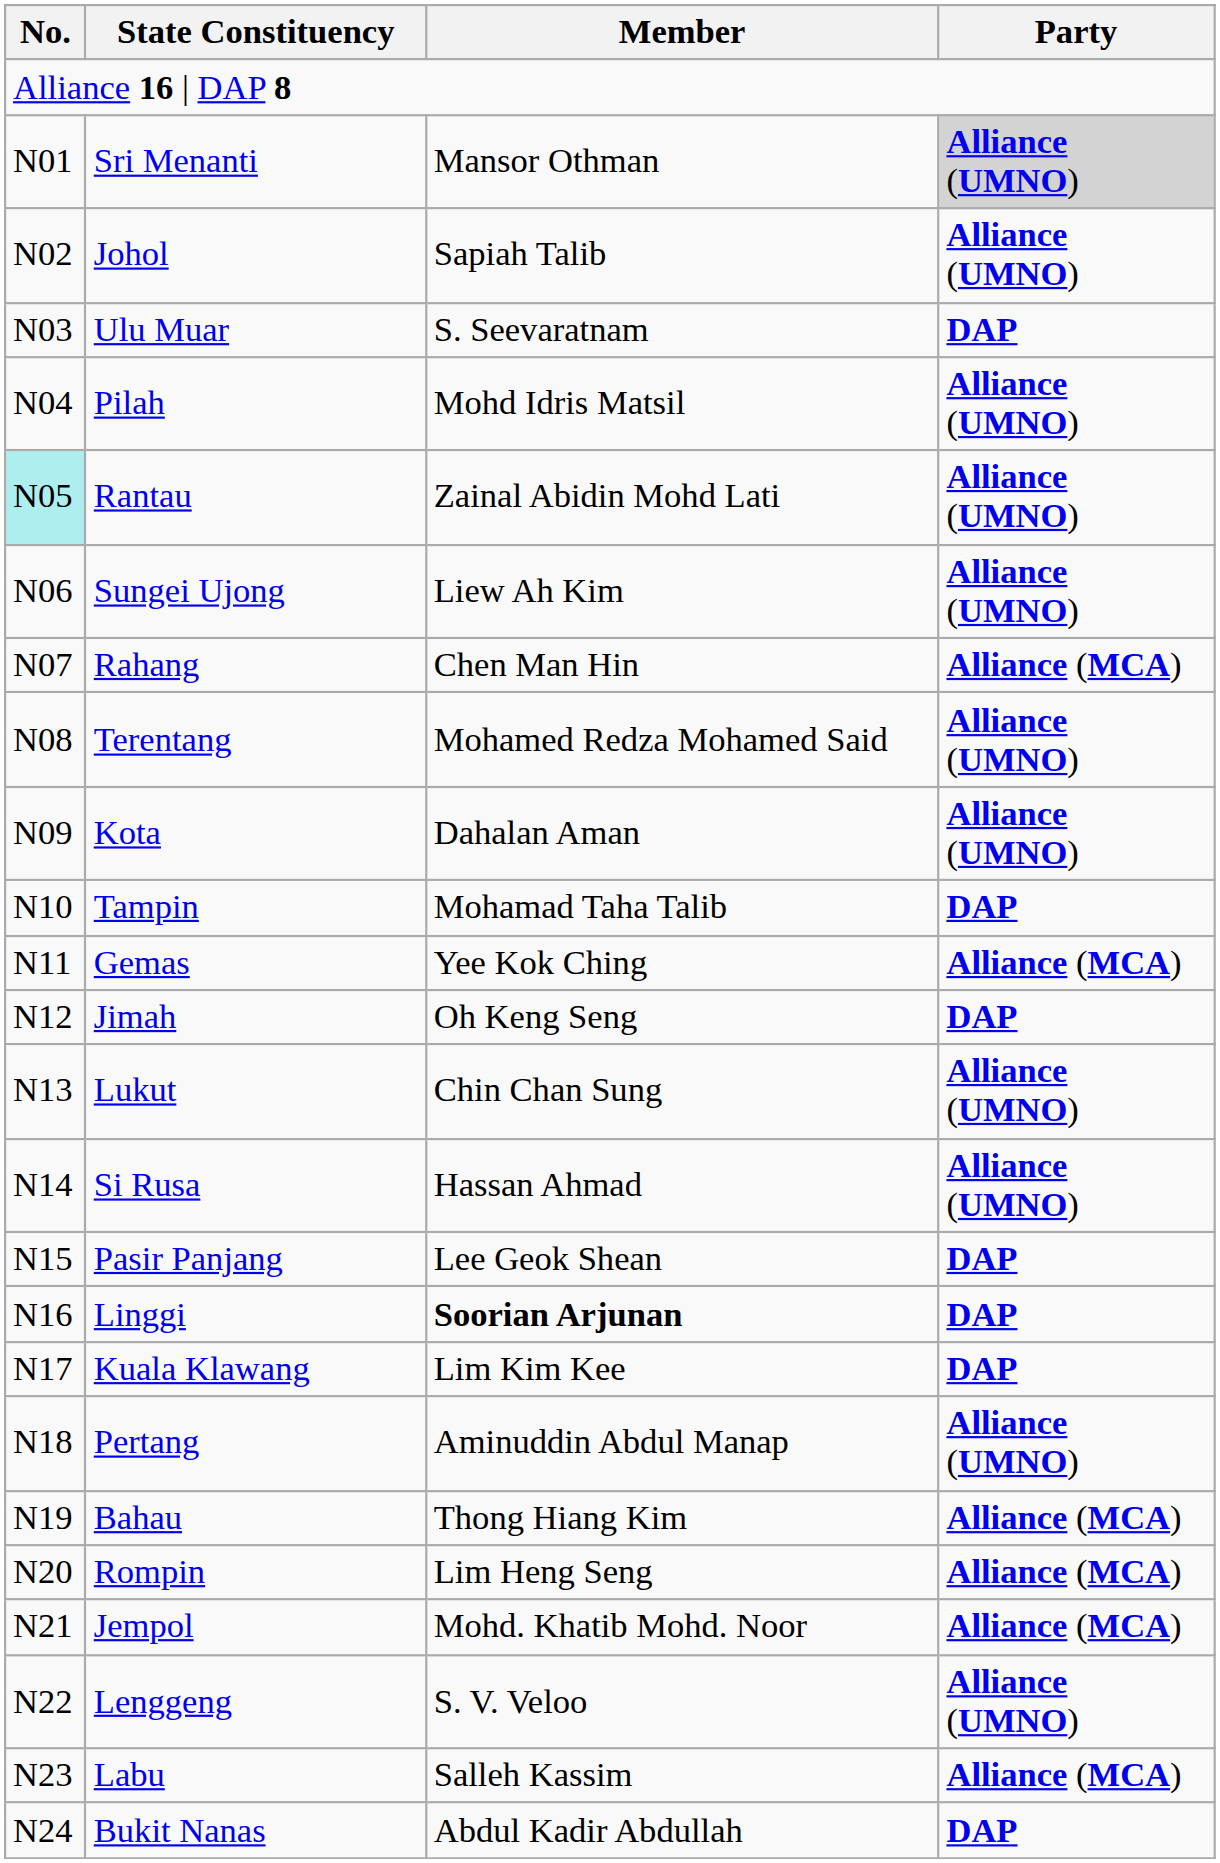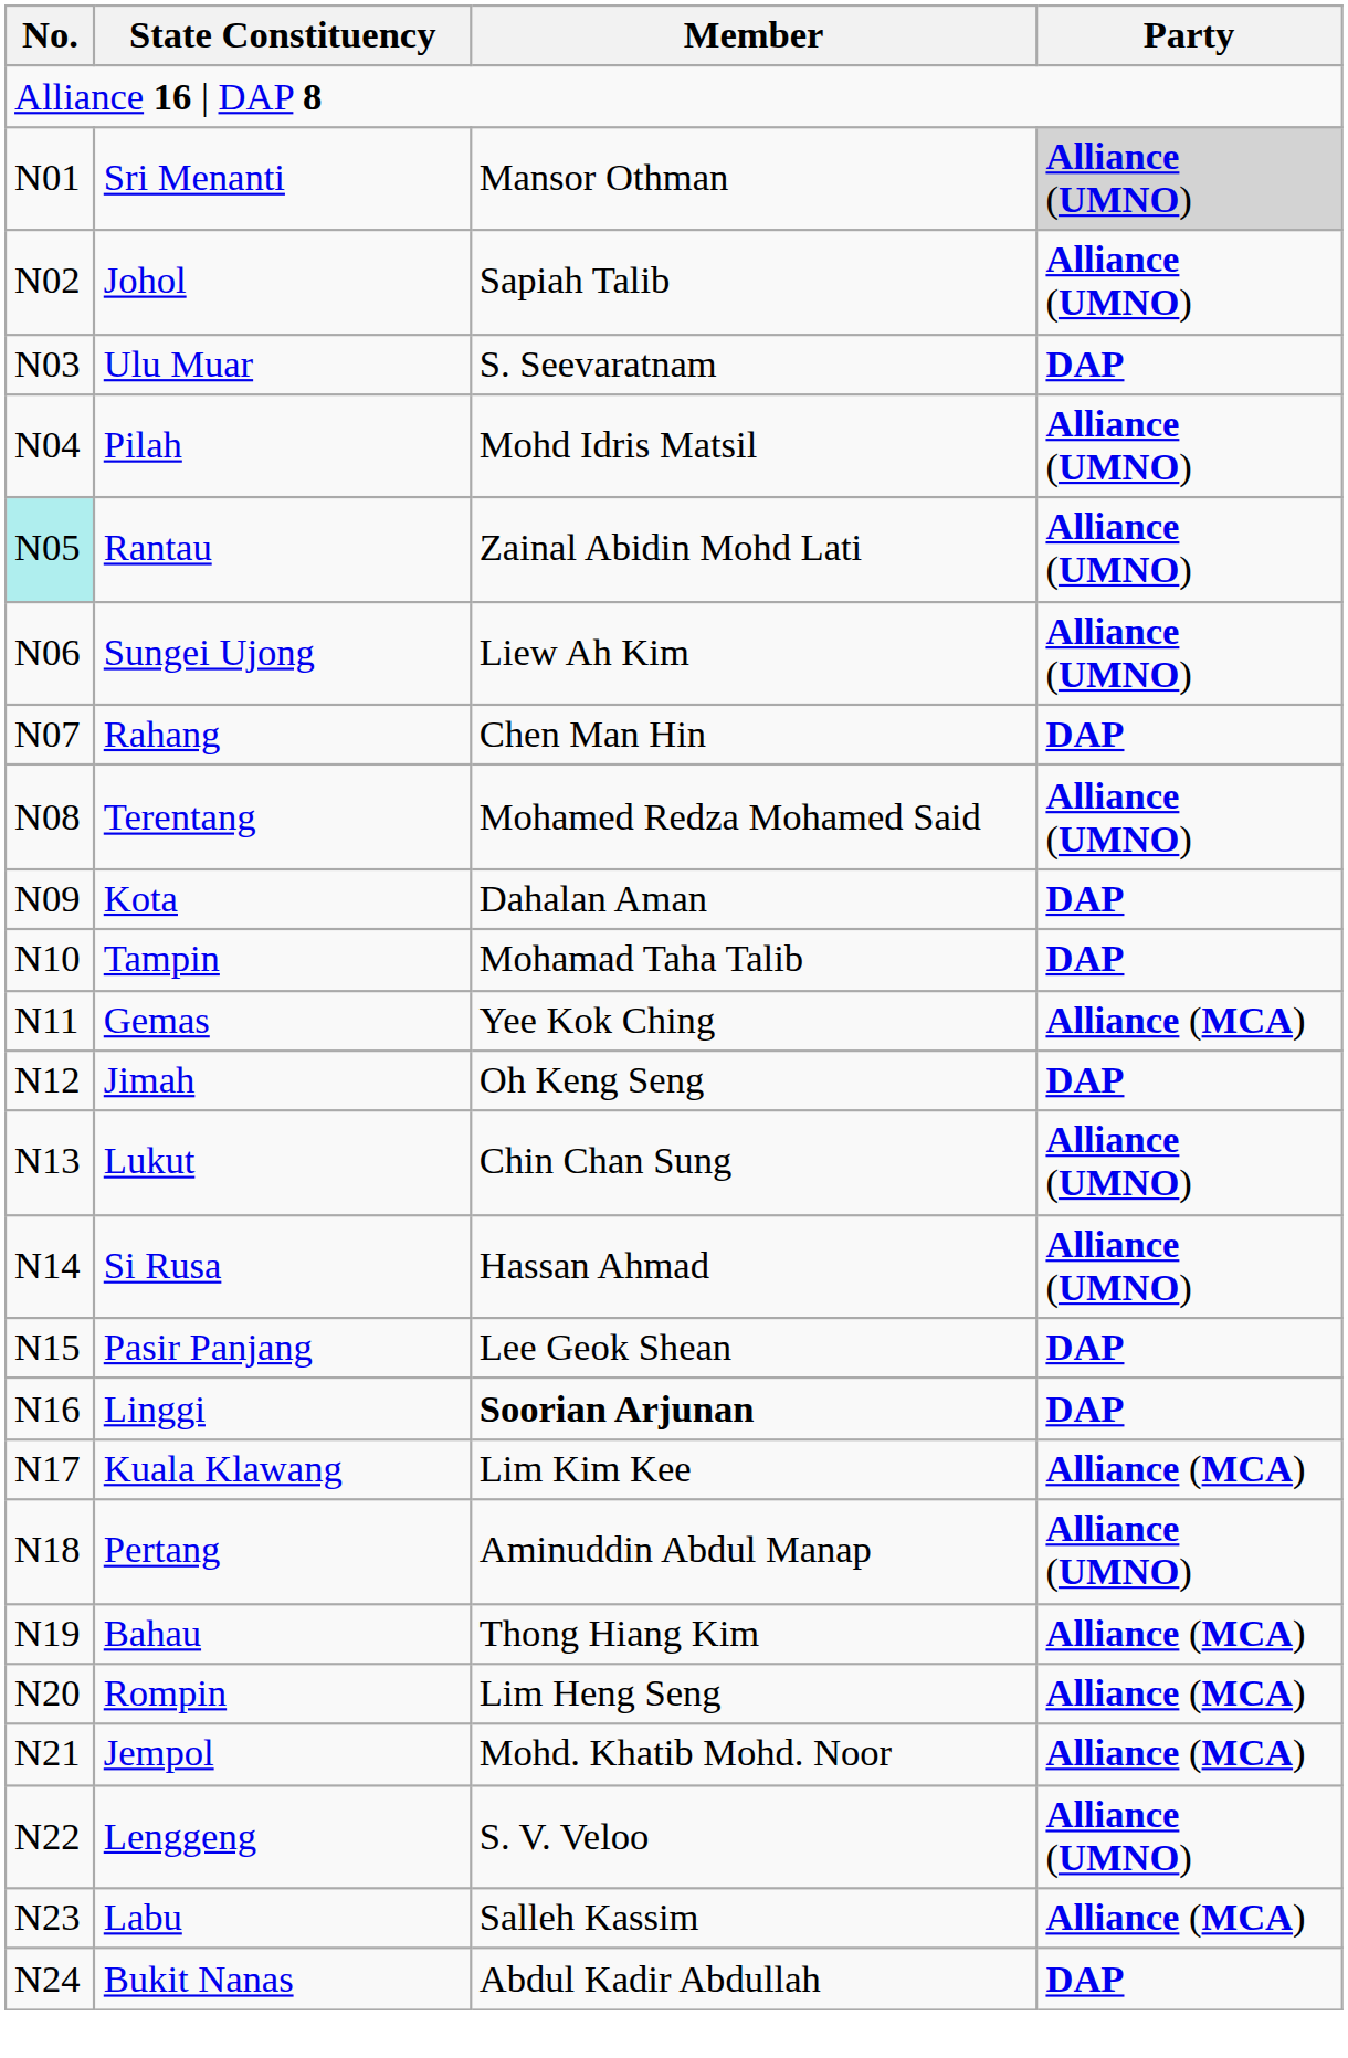Rahang | Party: Alliance (MCA) -> DAP
Kota | Party: Alliance (UMNO) -> DAP
Kuala Klawang | Party: DAP -> Alliance (MCA)
